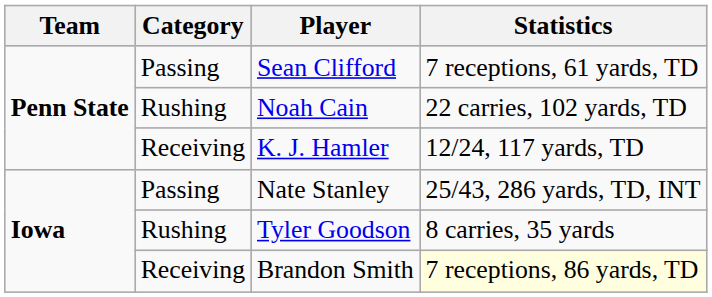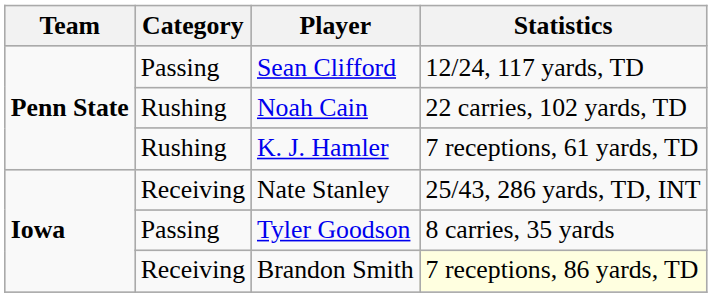Sean Clifford | Statistics: 7 receptions, 61 yards, TD -> 12/24, 117 yards, TD
K. J. Hamler | Category: Receiving -> Rushing
K. J. Hamler | Statistics: 12/24, 117 yards, TD -> 7 receptions, 61 yards, TD
Nate Stanley | Category: Passing -> Receiving
Tyler Goodson | Category: Rushing -> Passing
